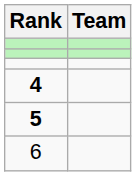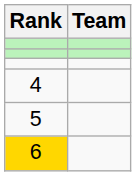row 5 | Rank: bold -> normal
row 6 | Rank: bold -> normal
row 7 | Rank: no background -> gold background
